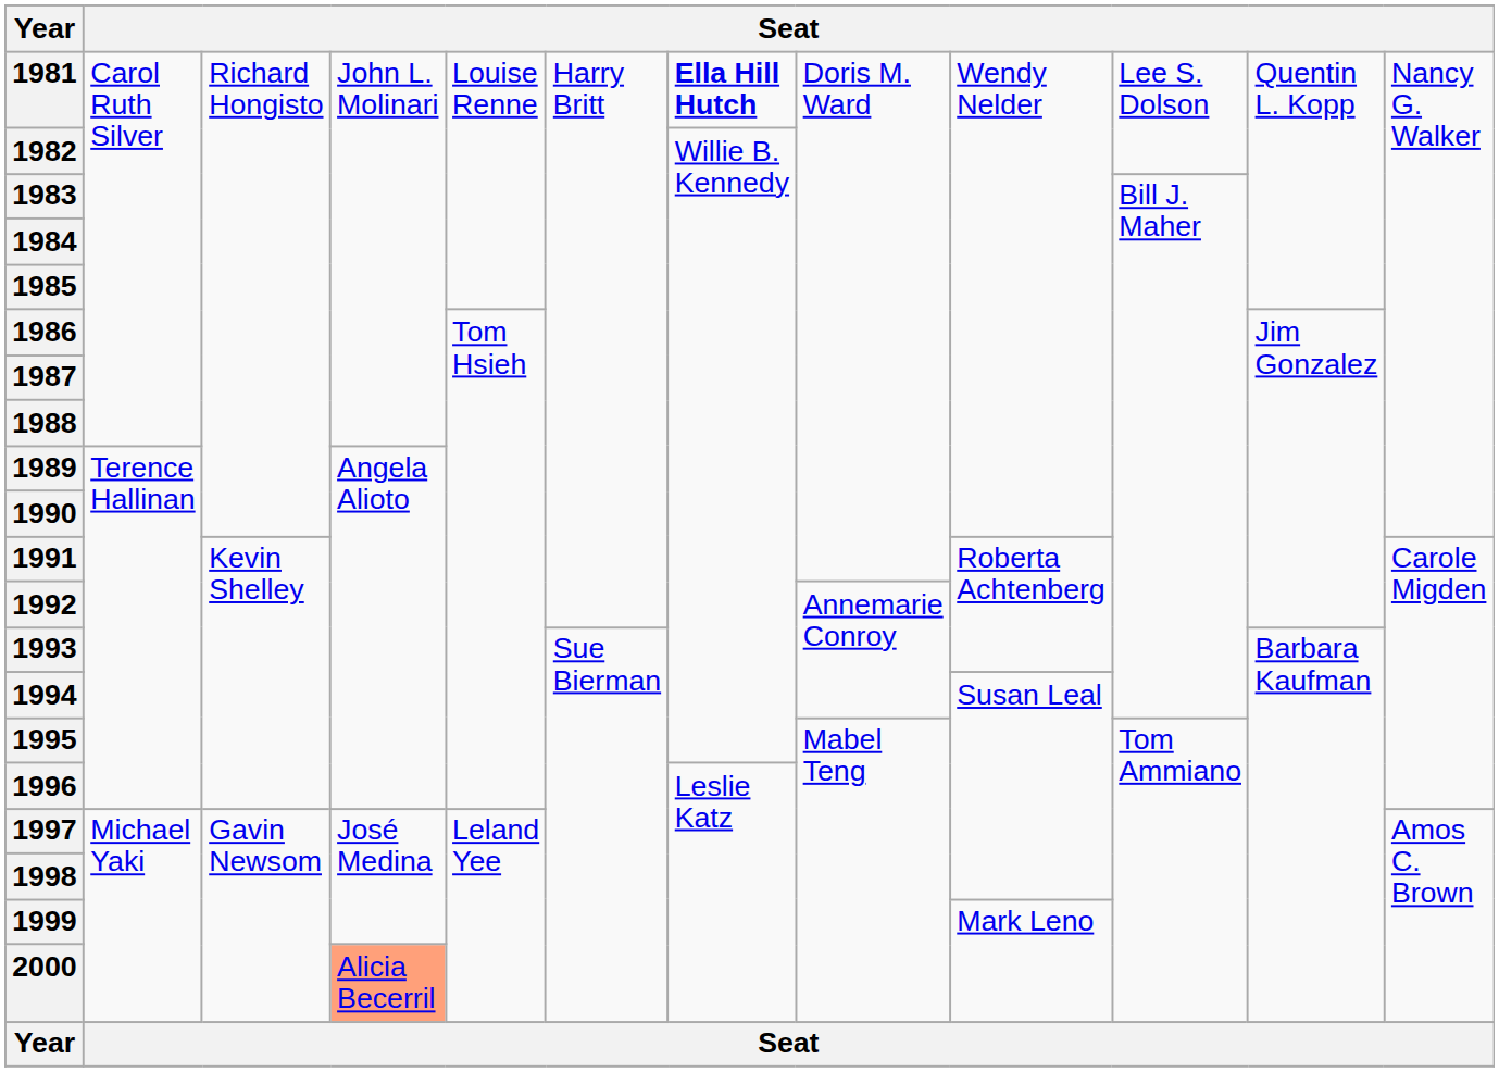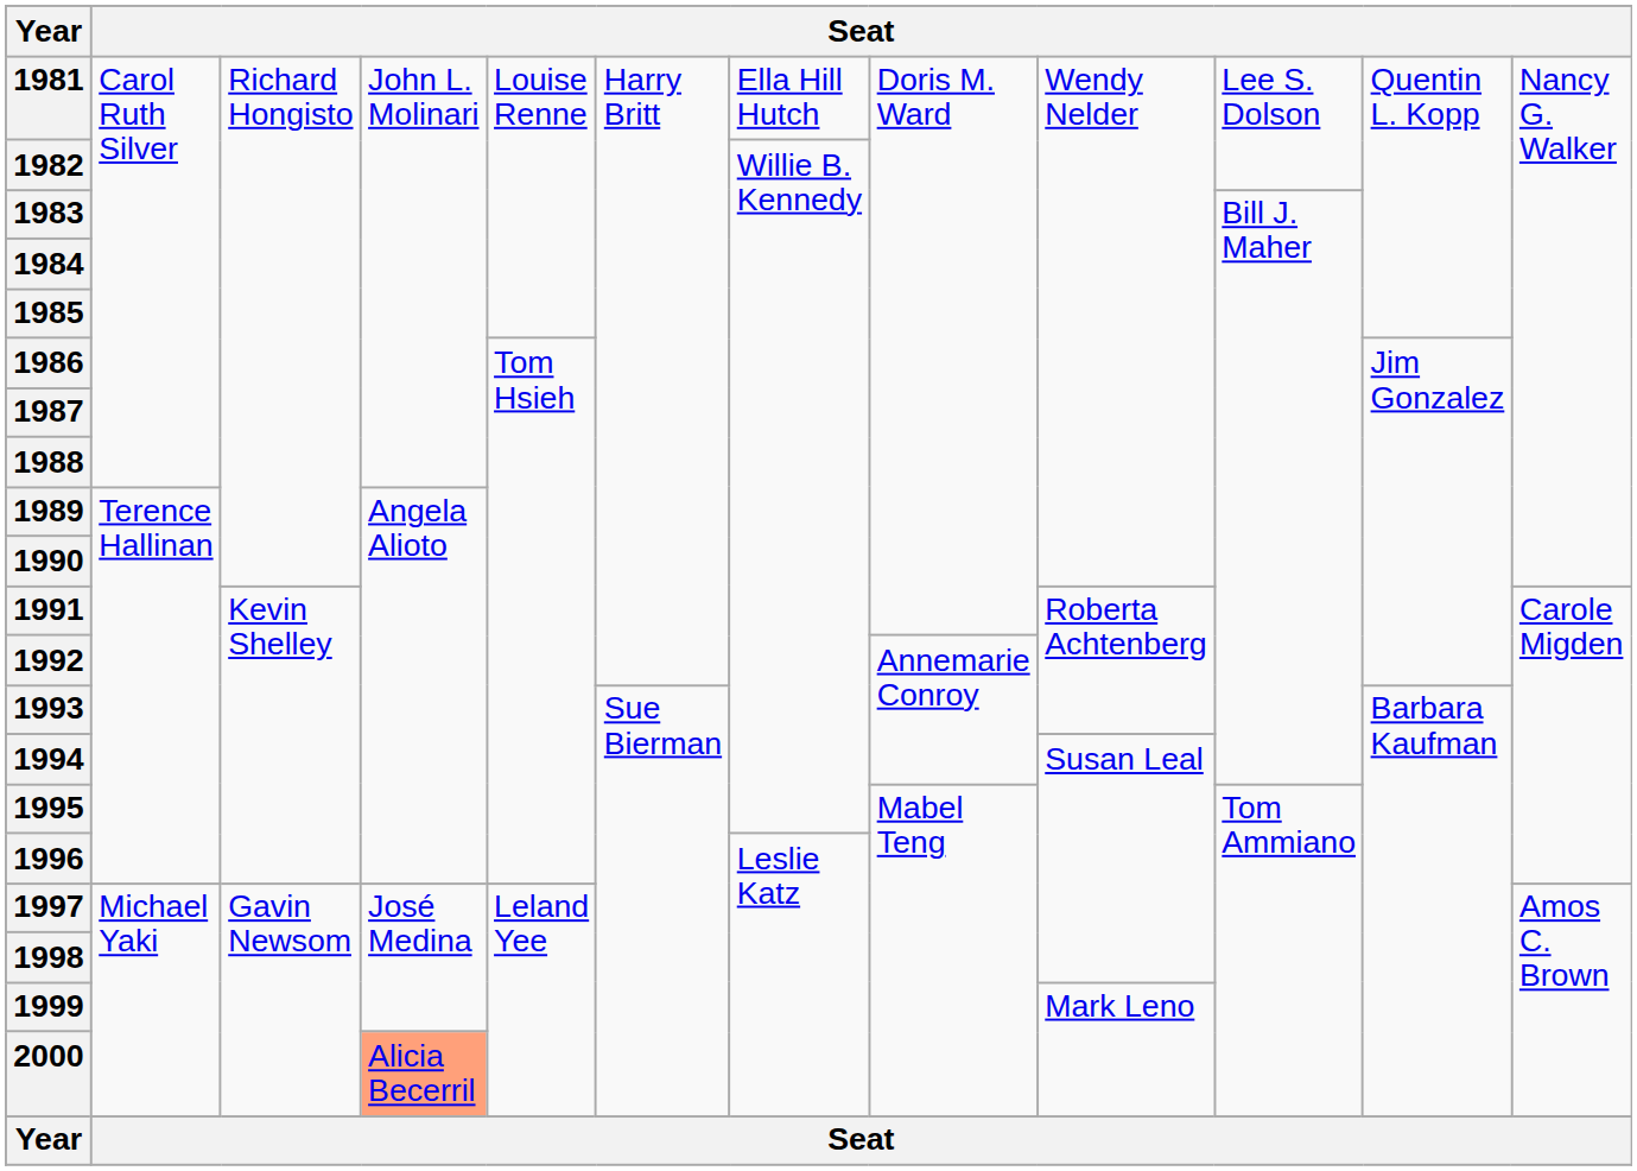1981 | column 7: bold -> normal
